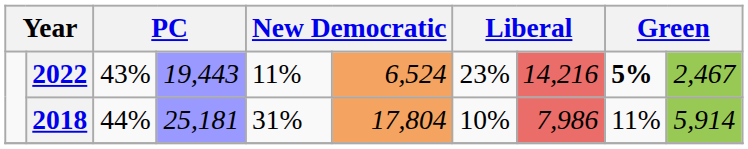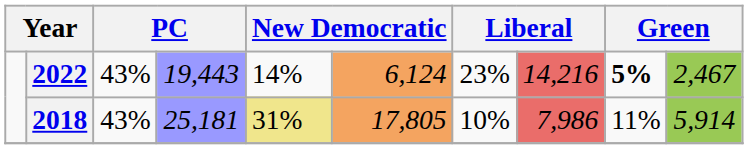2022 | column 5: 11% -> 14%
2022 | column 6: 6,524 -> 6,124
2018 | column 3: 44% -> 43%
2018 | column 5: no background -> khaki background
2018 | column 6: 17,804 -> 17,805
